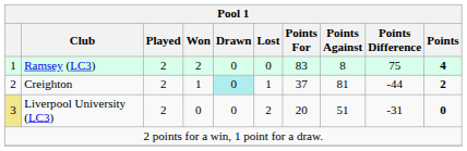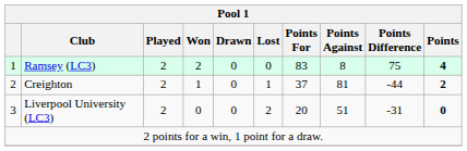Creighton | Drawn: paleturquoise background -> no background
Liverpool University (LC3) | column 1: khaki background -> no background
